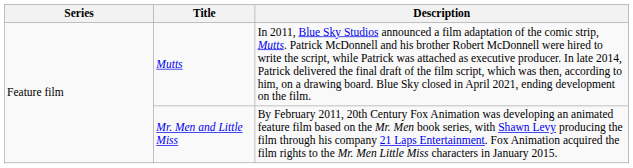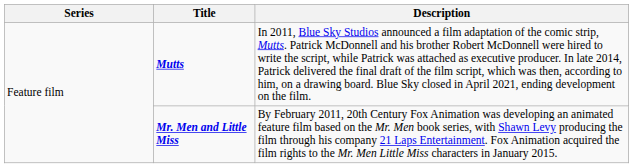Mutts | Title: normal -> bold
Mr. Men and Little Miss | Title: normal -> bold
